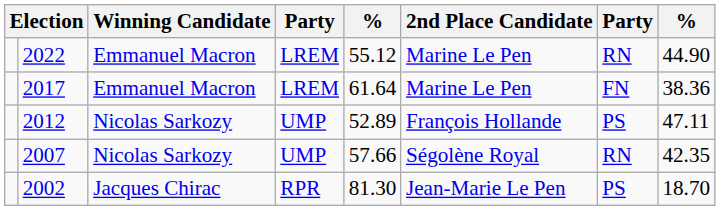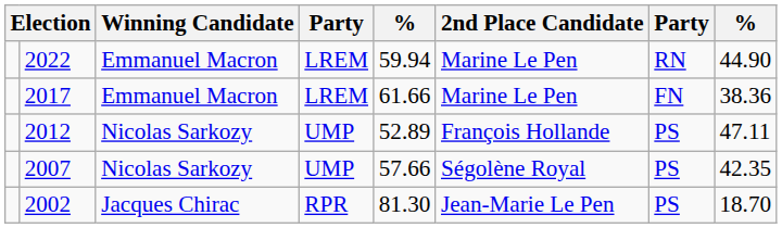2022 | column 5: 55.12 -> 59.94
2017 | column 5: 61.64 -> 61.66
2007 | column 7: RN -> PS
